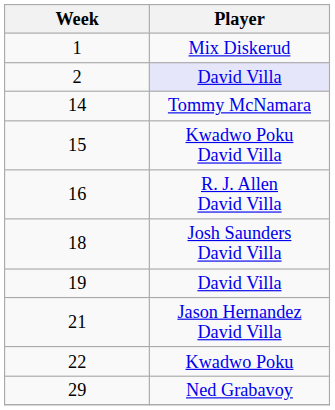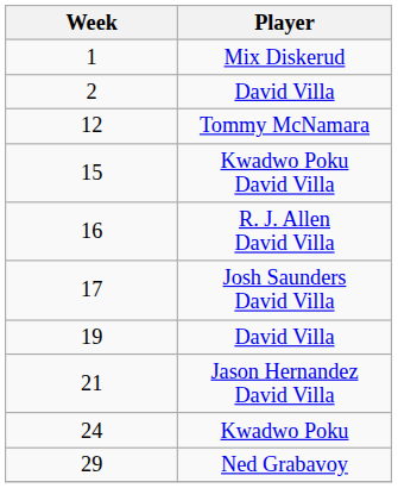row 3 | Player: lavender background -> no background
row 4 | Week: 14 -> 12
row 7 | Week: 18 -> 17
row 10 | Week: 22 -> 24
